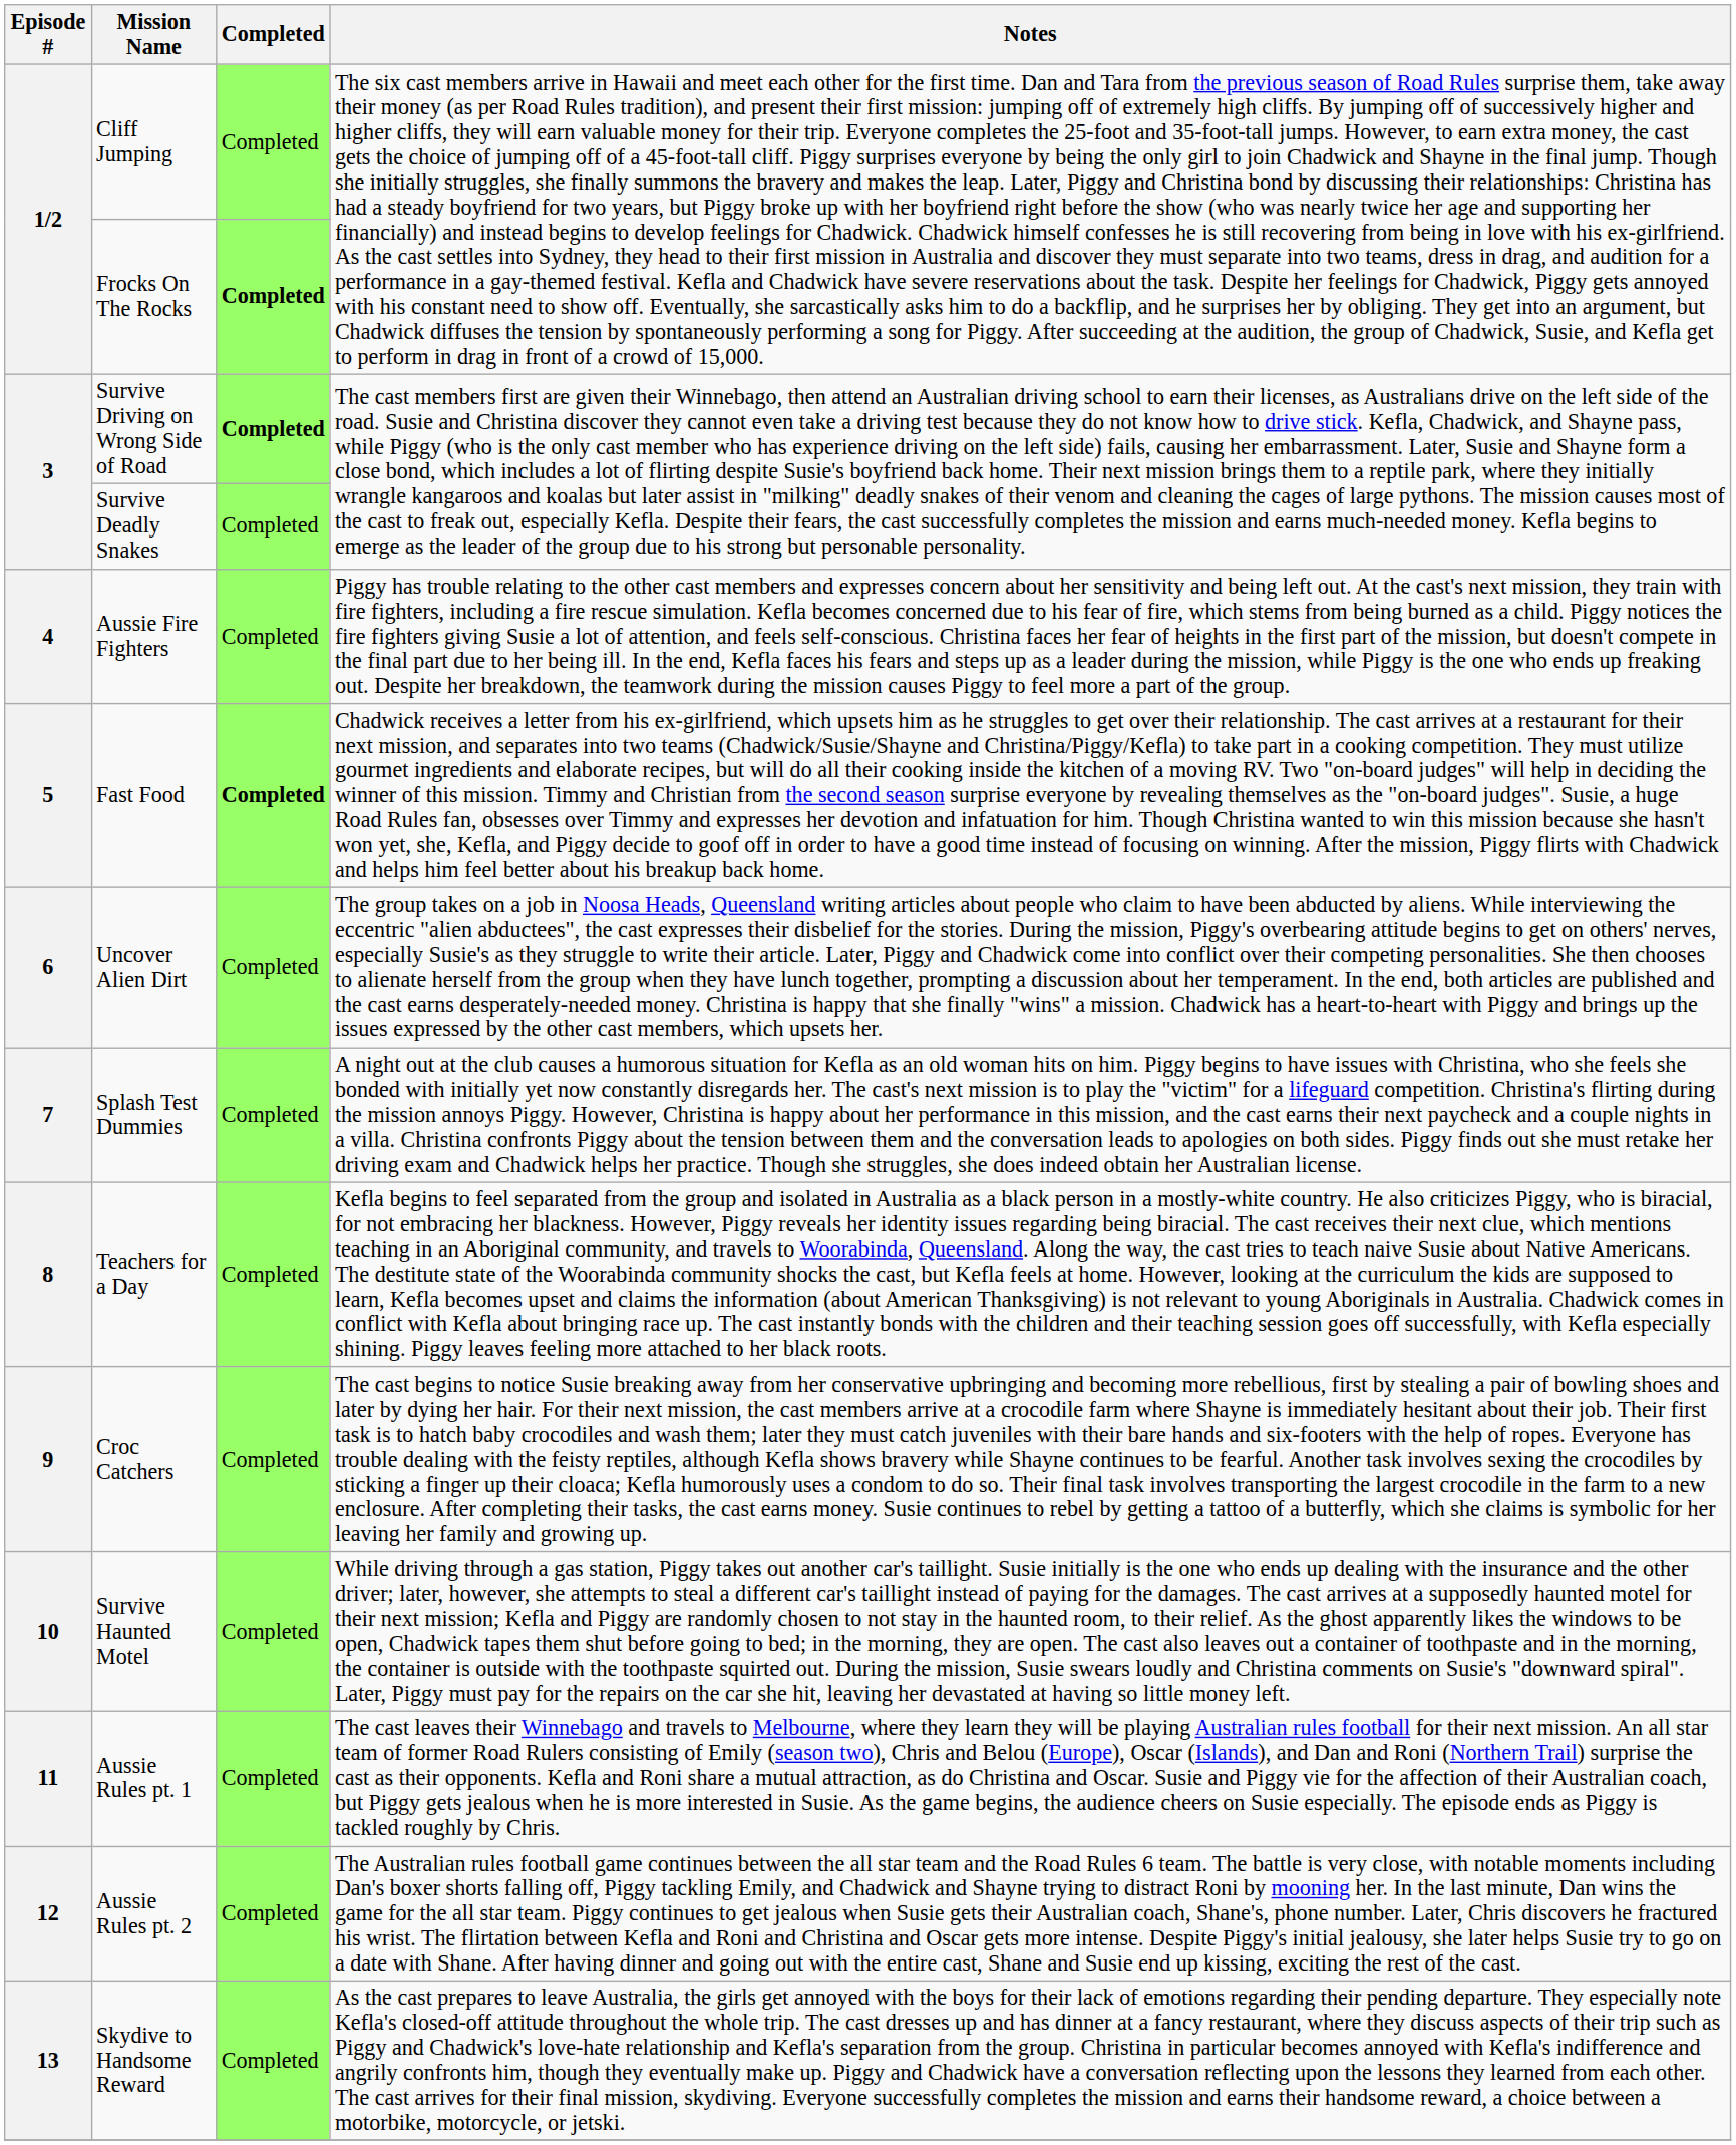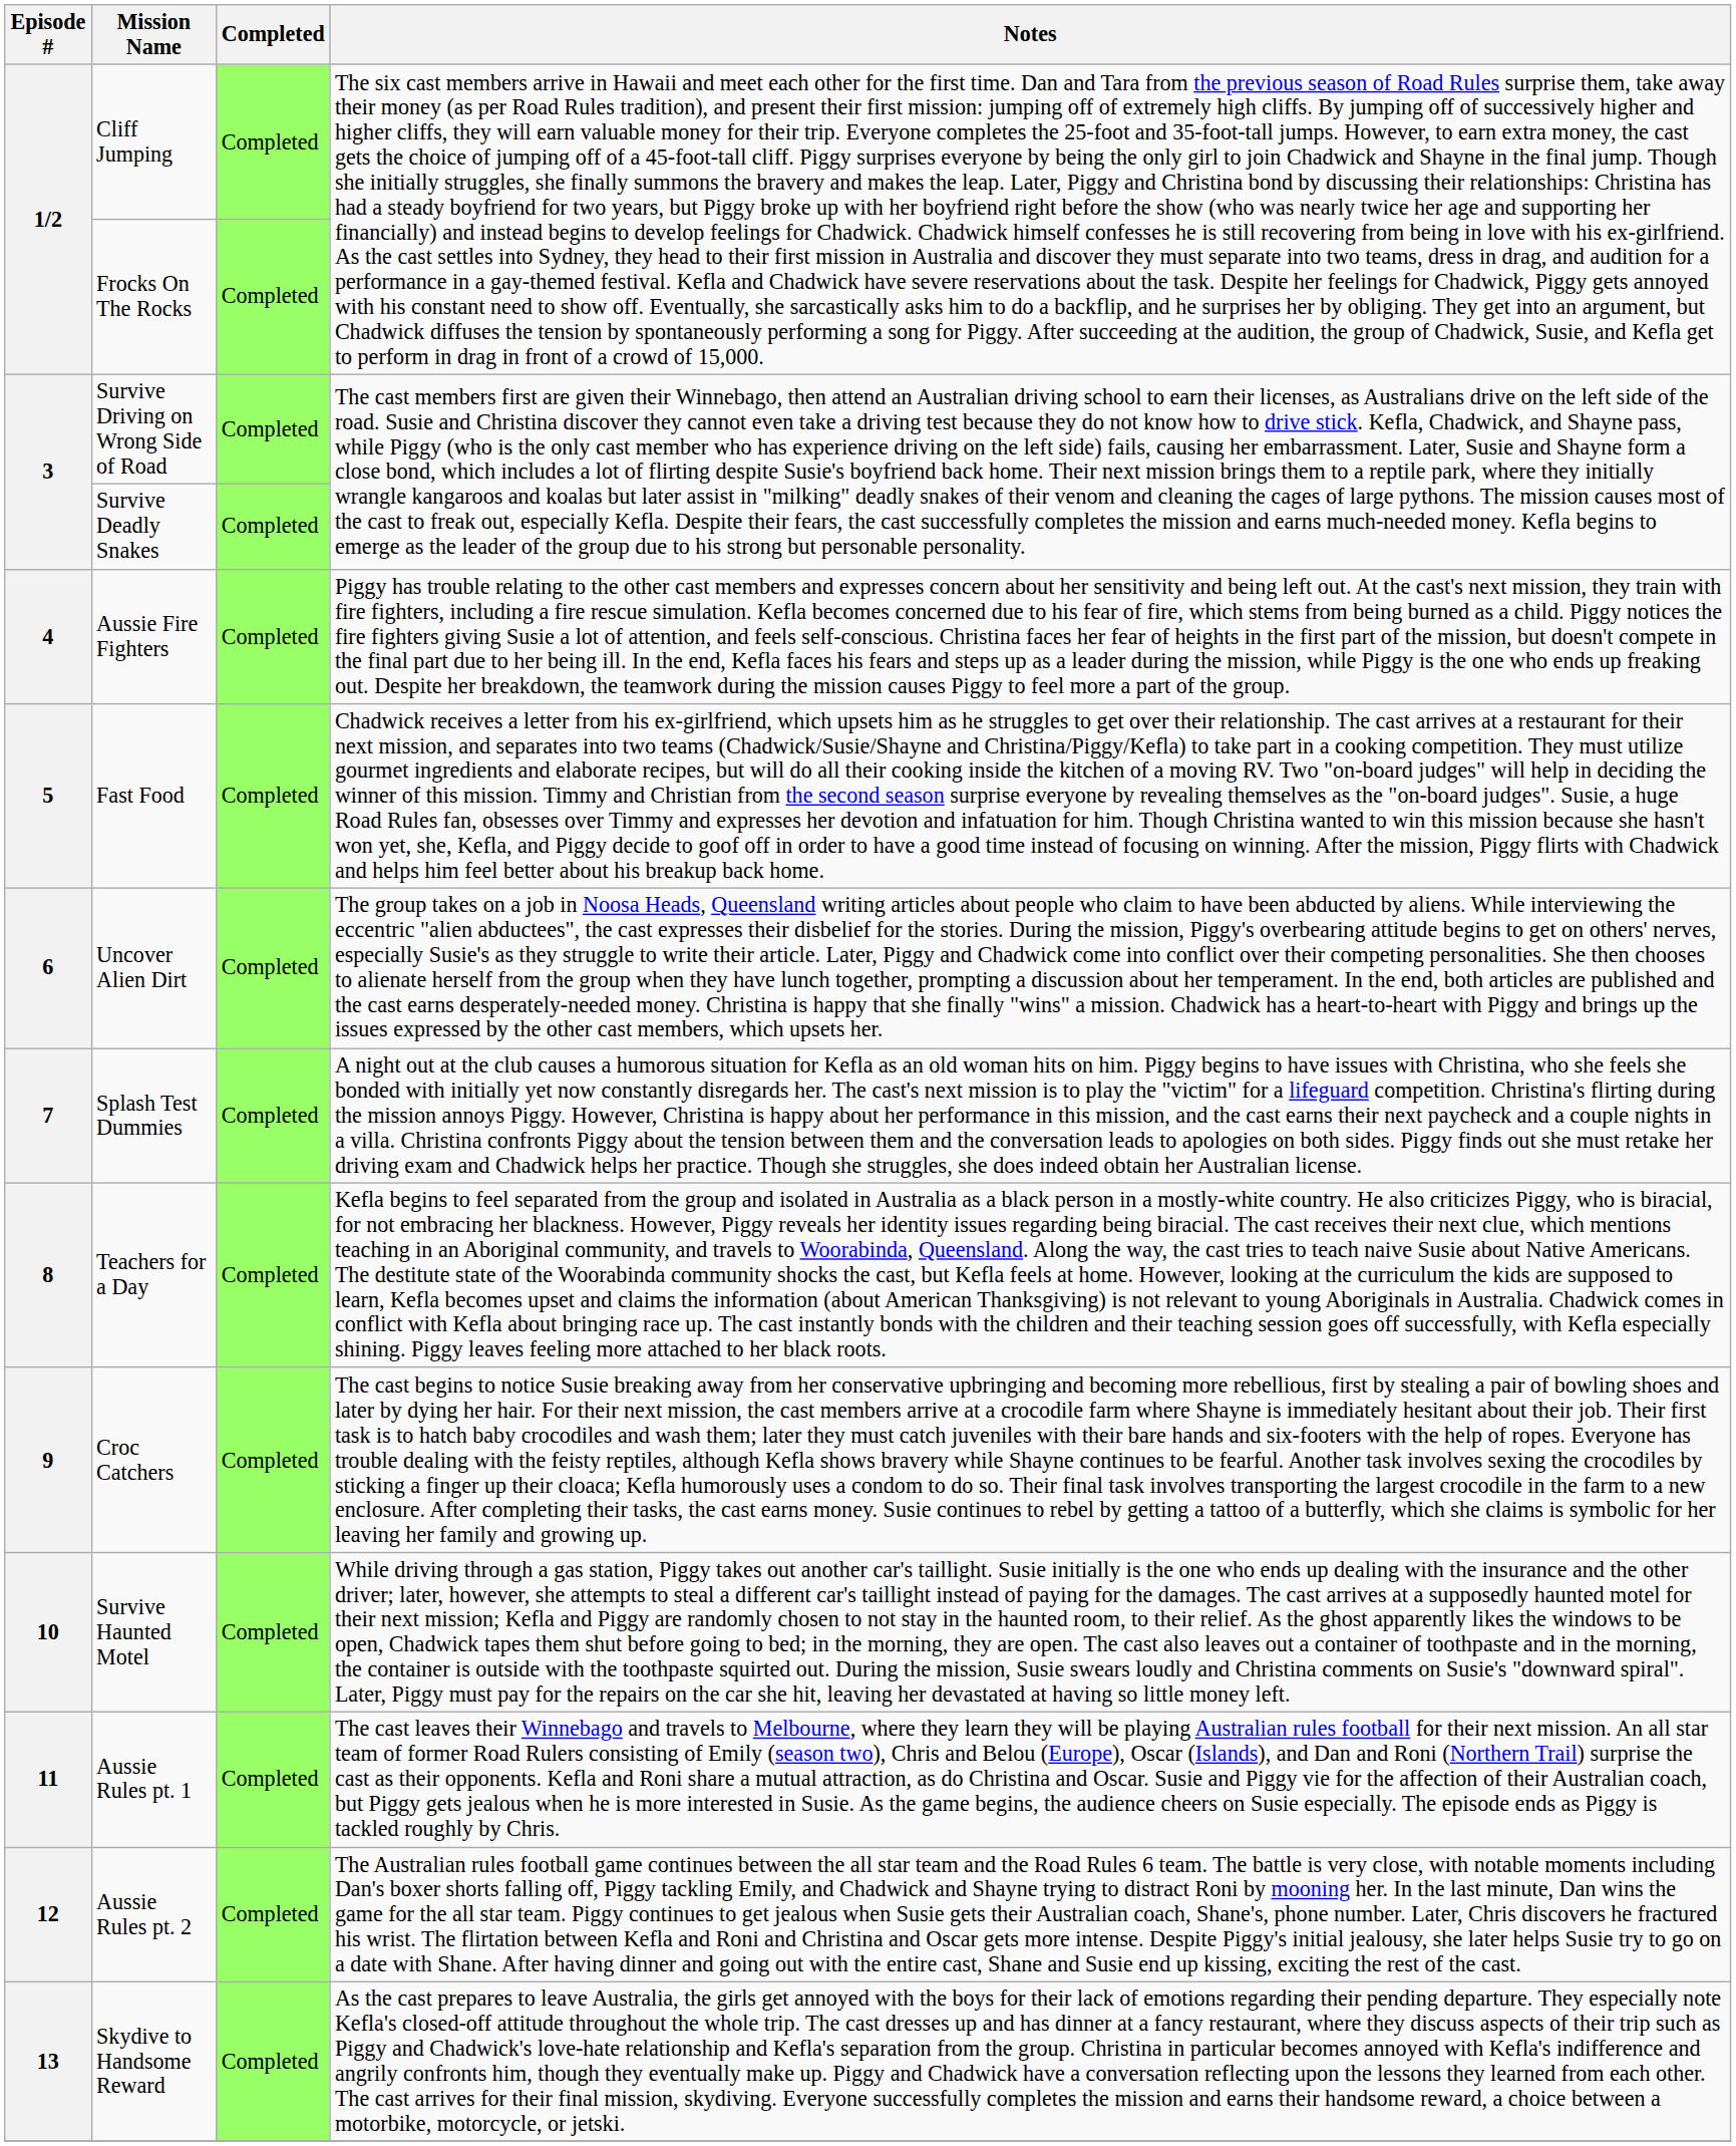Frocks On The Rocks | Completed: bold -> normal
Survive Driving on Wrong Side of Road | Completed: bold -> normal
Fast Food | Completed: bold -> normal
